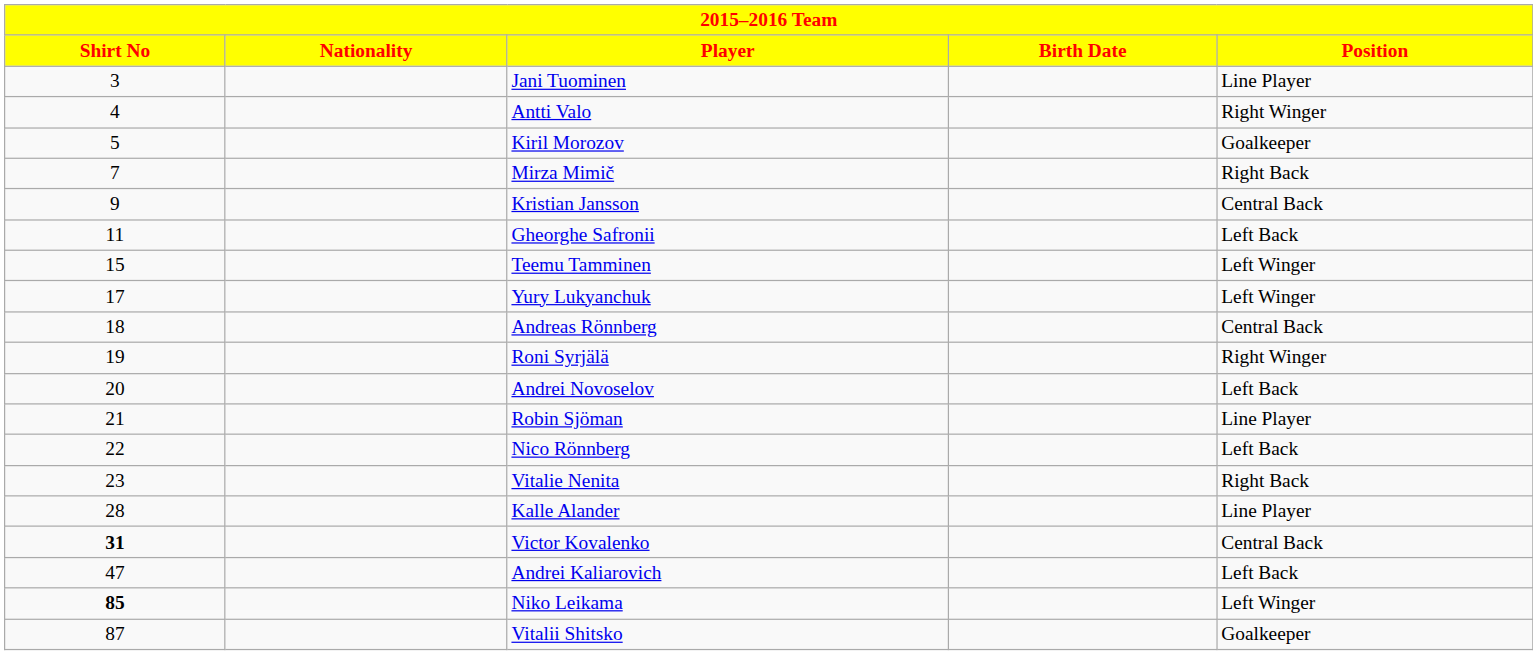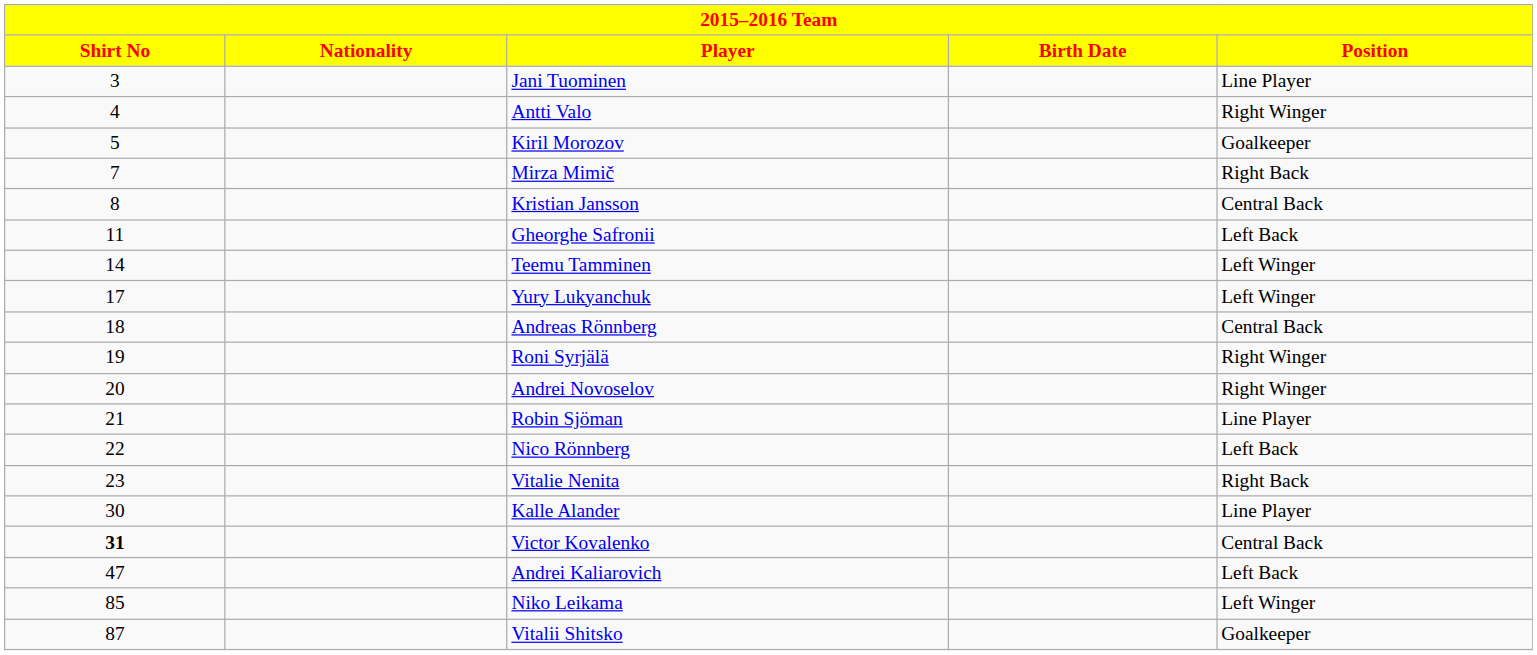Kristian Jansson | Shirt No: 9 -> 8
Teemu Tamminen | Shirt No: 15 -> 14
Andrei Novoselov | Position: Left Back -> Right Winger
Kalle Alander | Shirt No: 28 -> 30
Niko Leikama | Shirt No: bold -> normal
